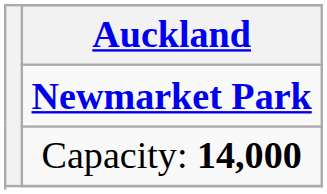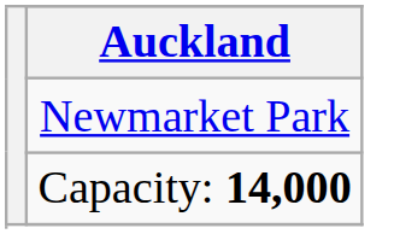Newmarket Park | Auckland: bold -> normal
